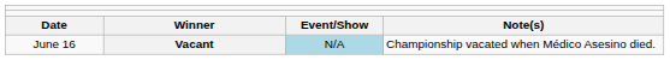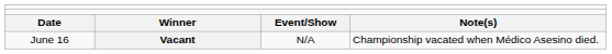June 16 | column 3: lightblue background -> no background
